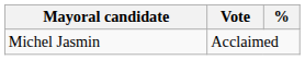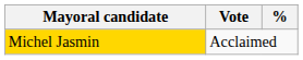Michel Jasmin | Mayoral candidate: no background -> gold background
